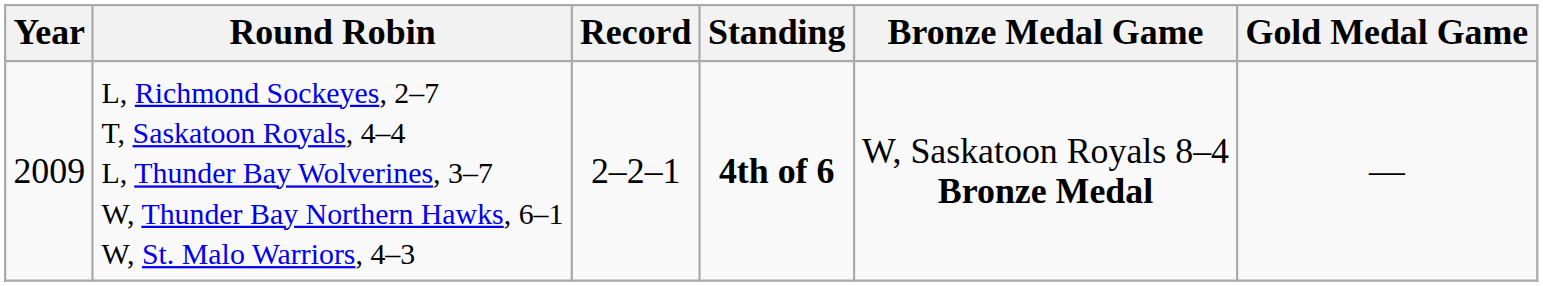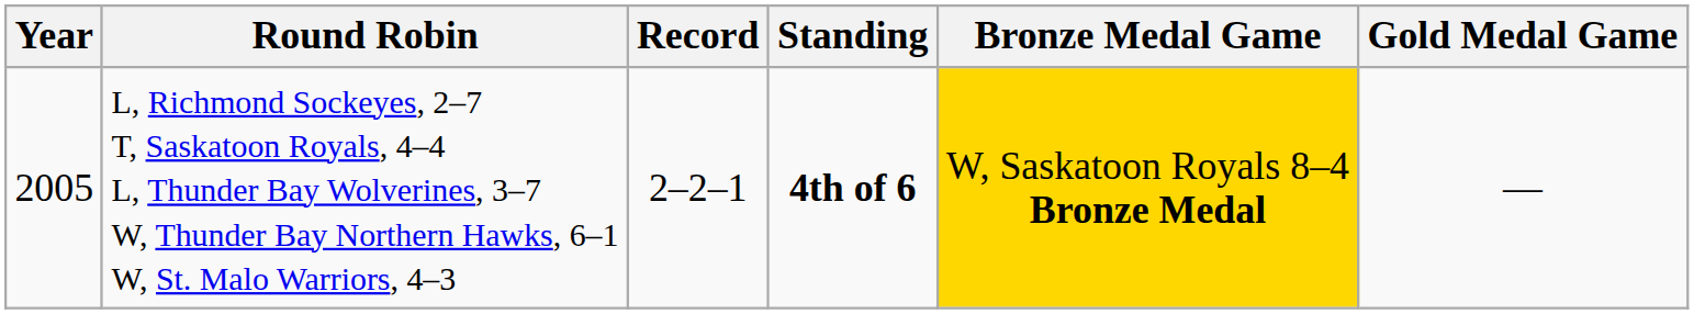row 2 | Year: 2009 -> 2005
row 2 | Bronze Medal Game: no background -> gold background
